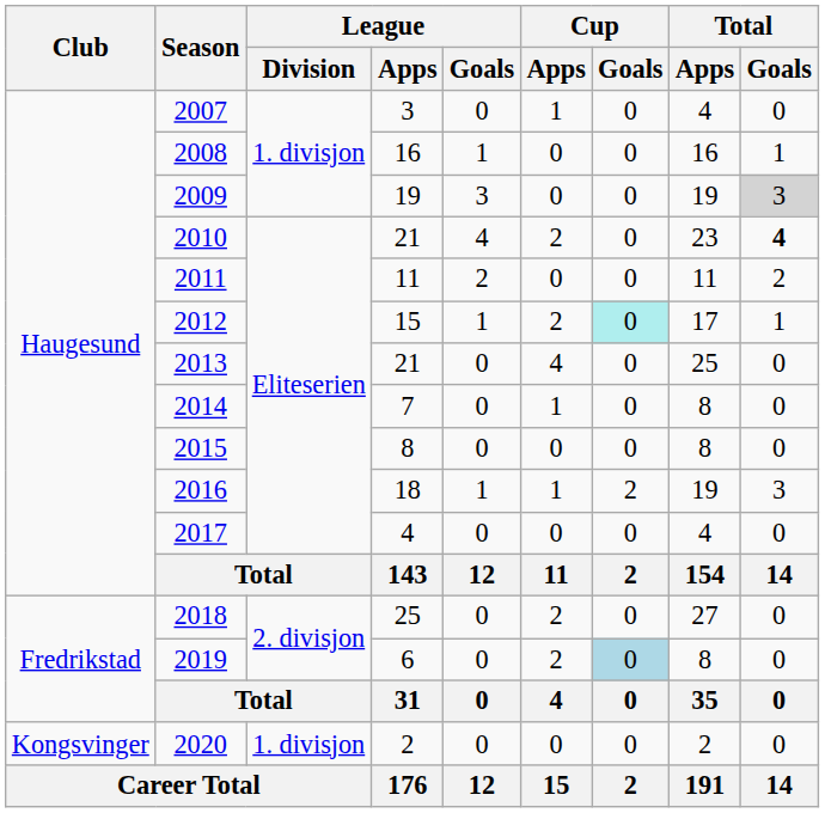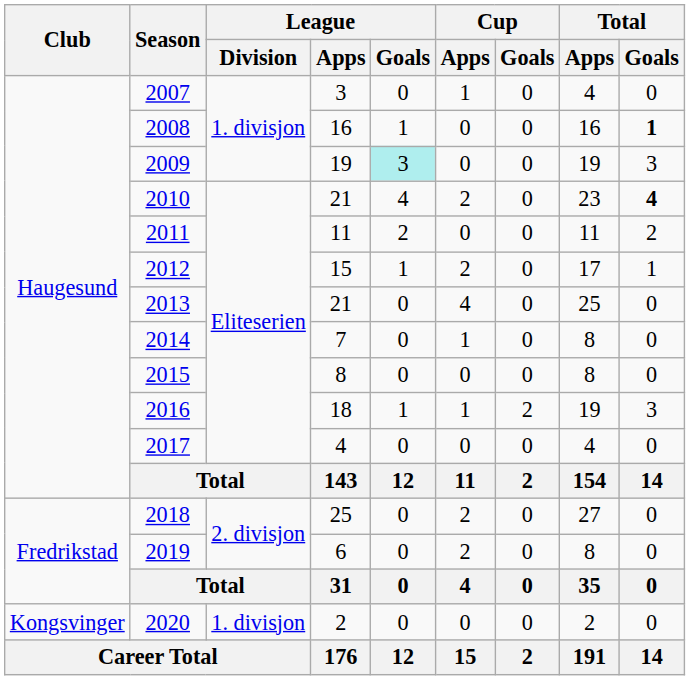2008 | Total / Goals: normal -> bold
2009 | League / Goals: no background -> paleturquoise background
2009 | Total / Goals: lightgrey background -> no background
2012 | Cup / Goals: paleturquoise background -> no background
2019 | Cup / Goals: lightblue background -> no background
